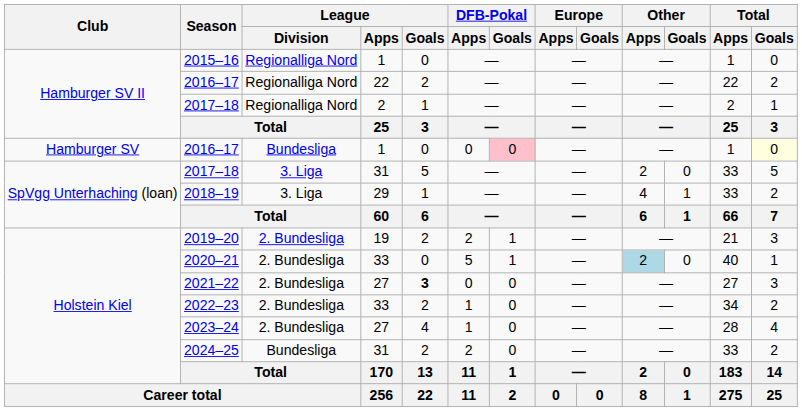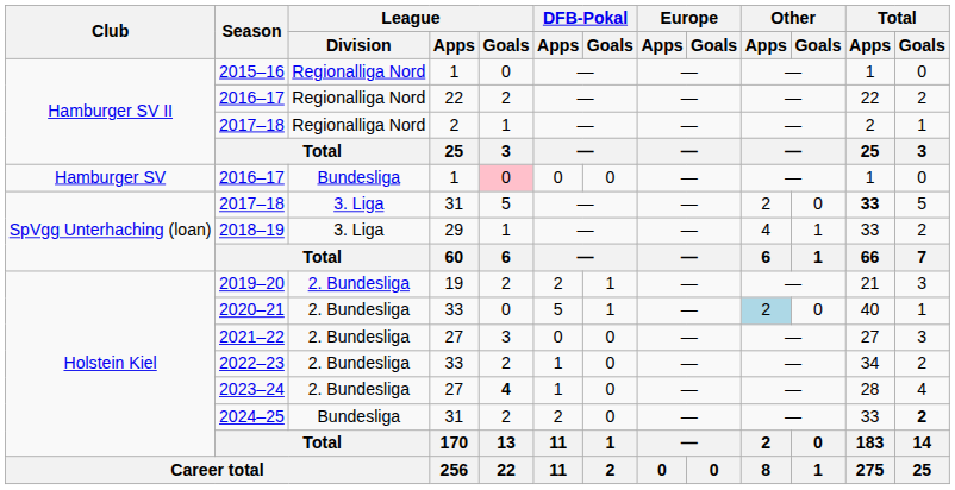2016–17 / 1 | League / Goals: no background -> pink background
2016–17 / 1 | DFB-Pokal / Goals: pink background -> no background
2016–17 / 1 | Total / Goals: lightyellow background -> no background
2017–18 / 31 | Total / Apps: normal -> bold
2021–22 | League / Goals: bold -> normal
2023–24 | League / Goals: normal -> bold
2024–25 | Total / Goals: normal -> bold
